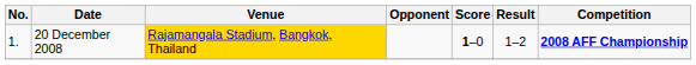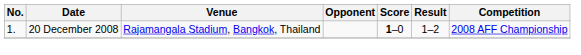20 December 2008 | Venue: gold background -> no background
20 December 2008 | Competition: bold -> normal
